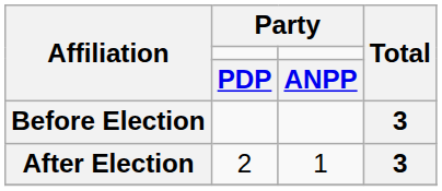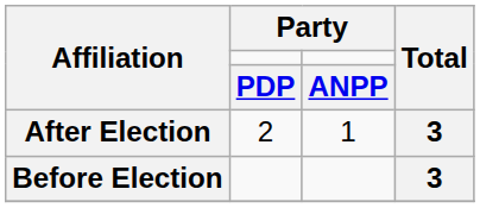rows swapped: Before Election <-> After Election
